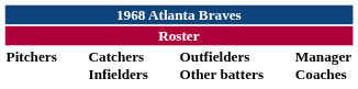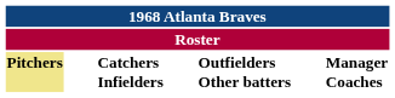Pitchers | column 1: no background -> khaki background
